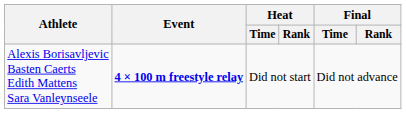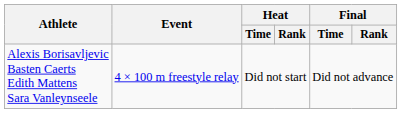row 3 | Event: bold -> normal
